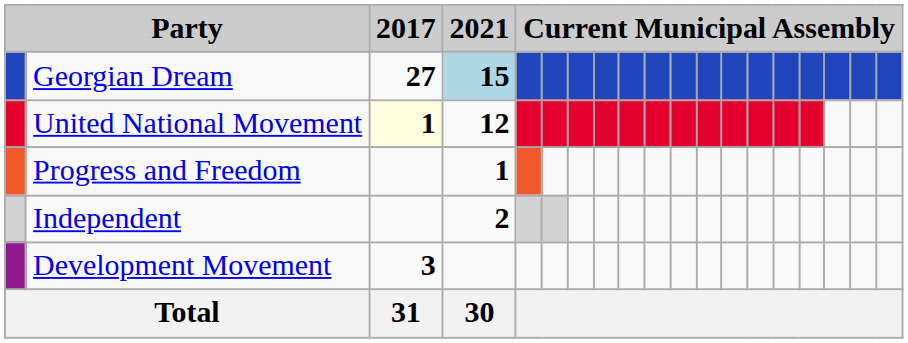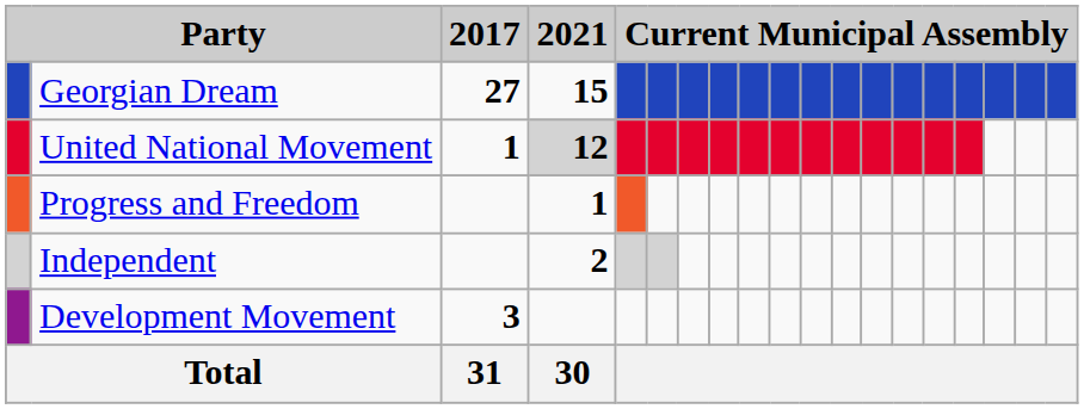Georgian Dream | 2021: lightblue background -> no background
United National Movement | 2017: lightyellow background -> no background
United National Movement | 2021: no background -> lightgrey background
